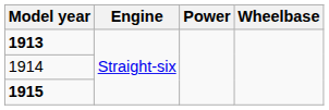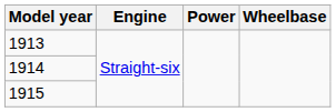1913 | Model year: bold -> normal
1915 | Model year: bold -> normal
